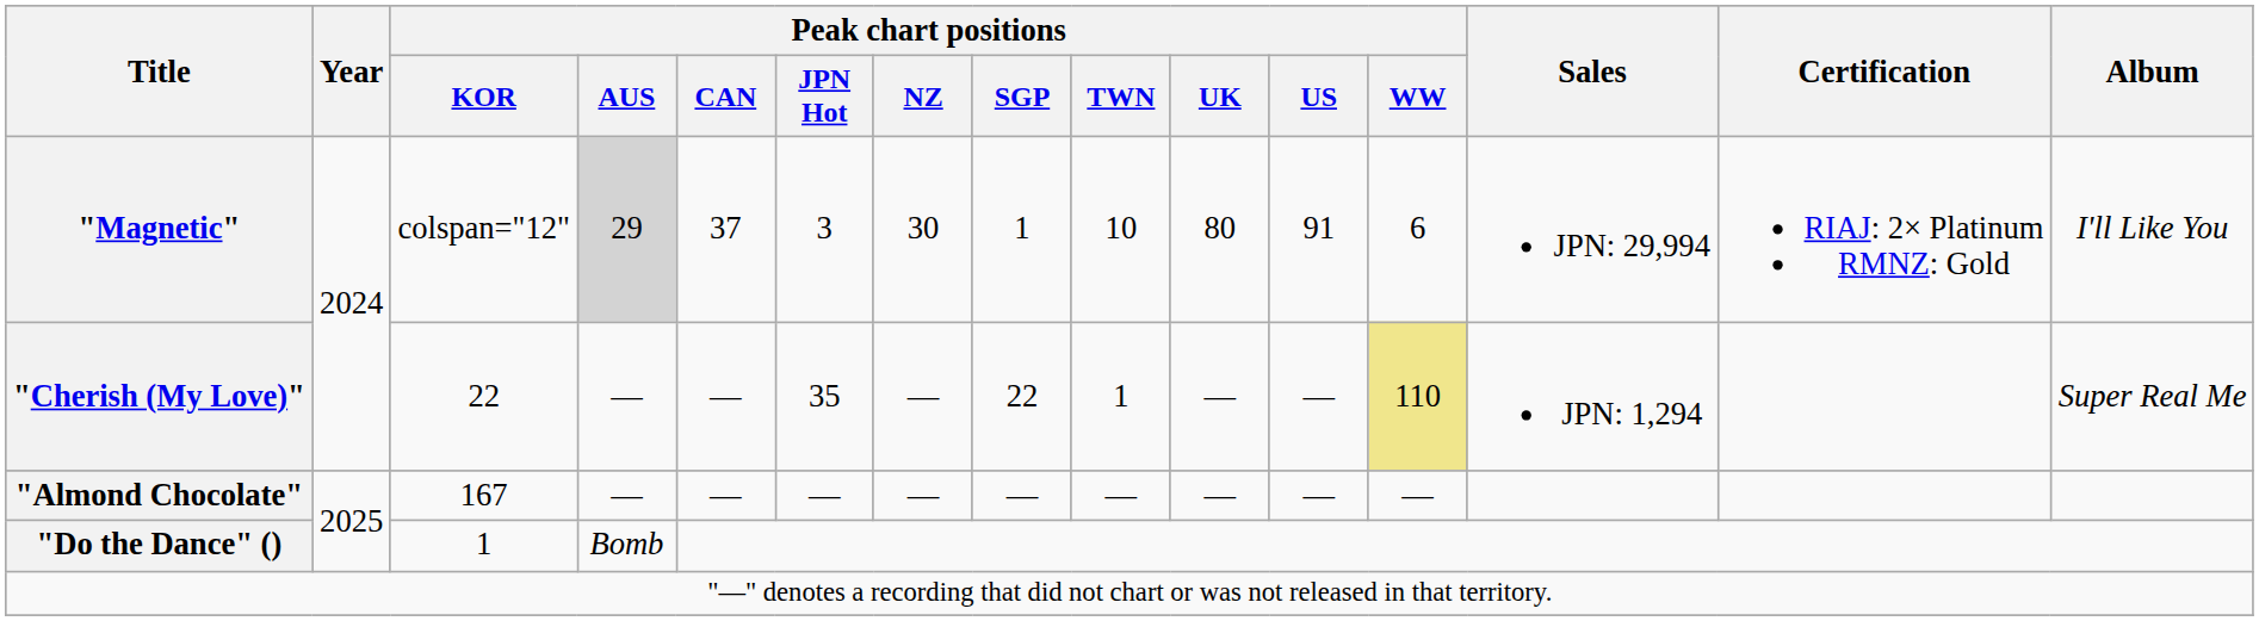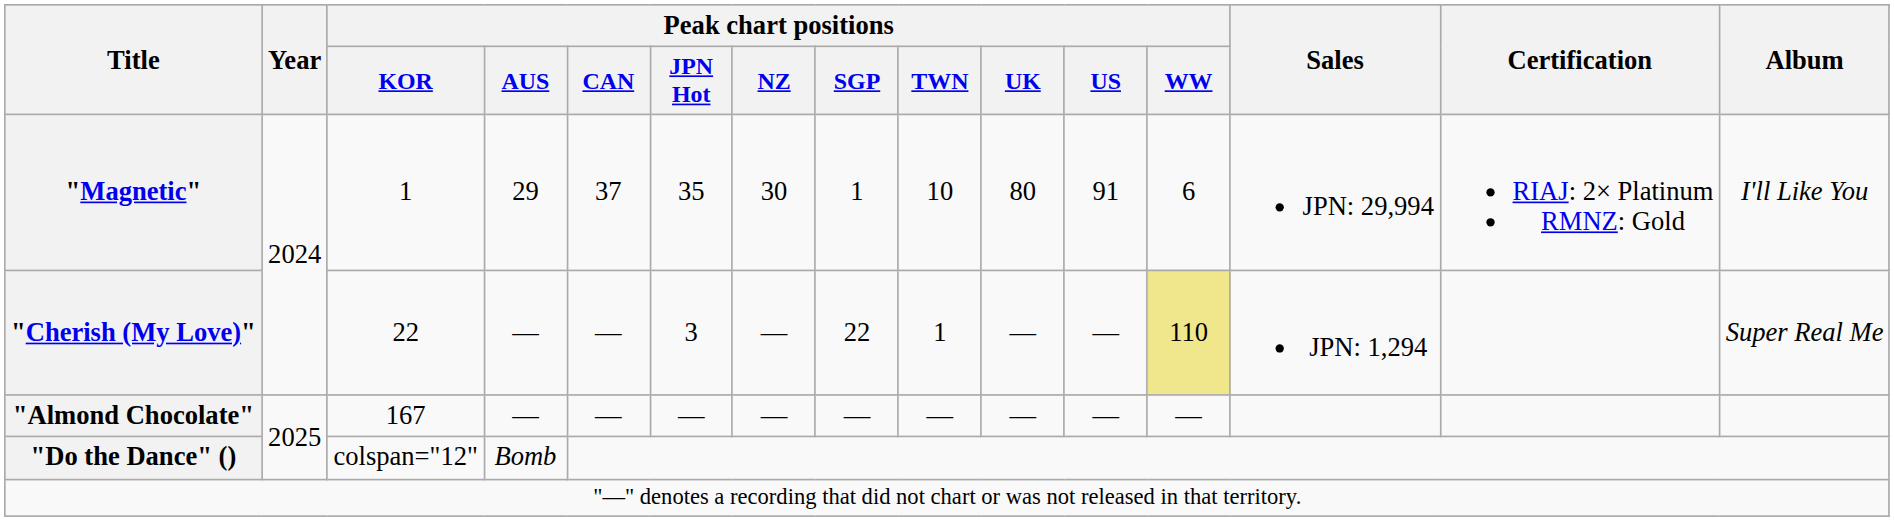"Magnetic" | Peak chart positions / KOR: colspan="12" -> 1
"Magnetic" | Peak chart positions / AUS: lightgrey background -> no background
"Magnetic" | Peak chart positions / JPN Hot: 3 -> 35
"Cherish (My Love)" | Peak chart positions / JPN Hot: 35 -> 3
"Do the Dance" () | Peak chart positions / KOR: 1 -> colspan="12"
